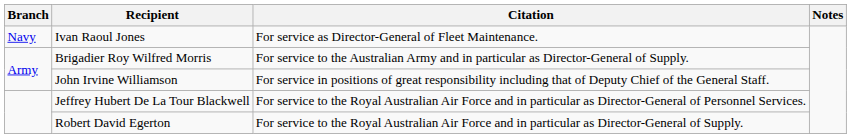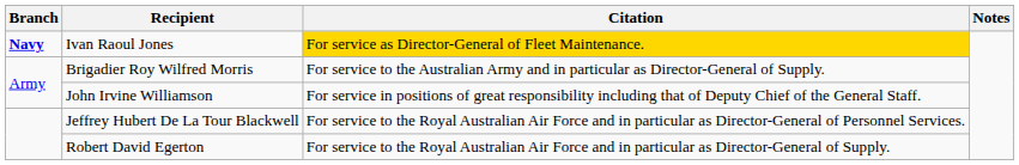Ivan Raoul Jones | Branch: normal -> bold
Ivan Raoul Jones | Citation: no background -> gold background
